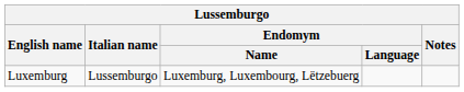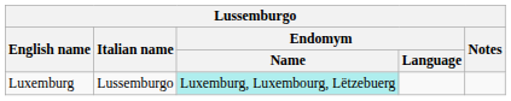Luxemburg | Endomym / Name: no background -> paleturquoise background
